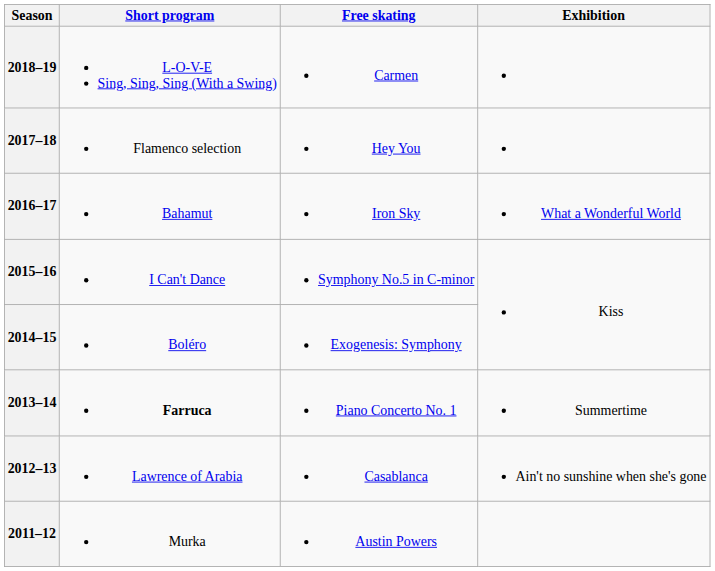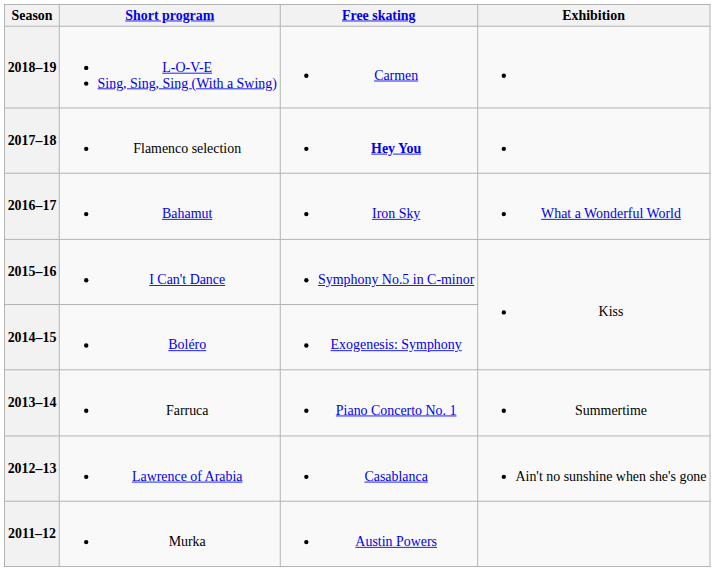2017–18 | Free skating: normal -> bold
2013–14 | Short program: bold -> normal
